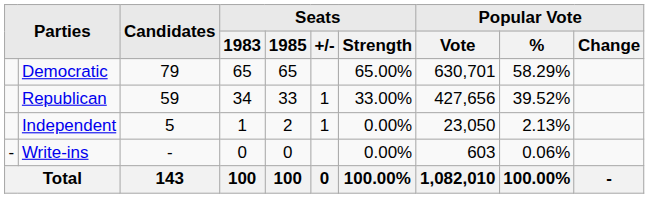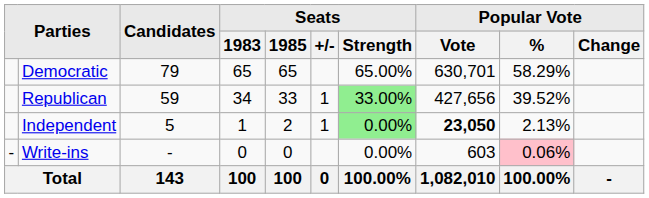Republican | Seats / Strength: no background -> lightgreen background
Independent | Seats / Strength: no background -> lightgreen background
Independent | Popular Vote / Vote: normal -> bold
Write-ins | Popular Vote / %: no background -> pink background
